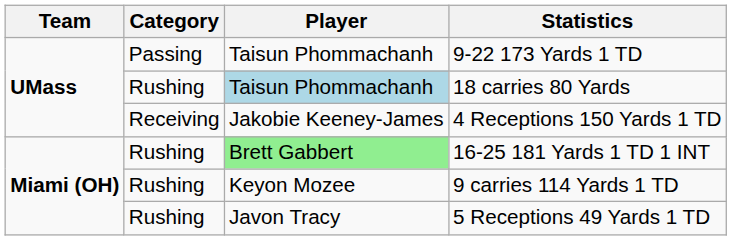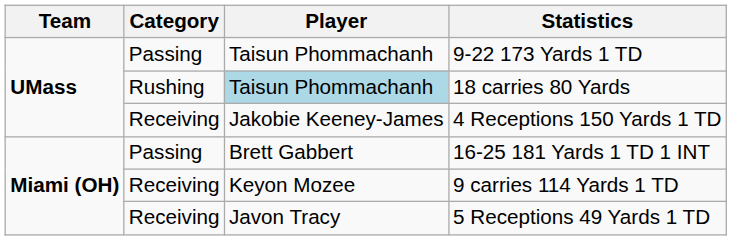16-25 181 Yards 1 TD 1 INT | Category: Rushing -> Passing
16-25 181 Yards 1 TD 1 INT | Player: lightgreen background -> no background
9 carries 114 Yards 1 TD | Category: Rushing -> Receiving
5 Receptions 49 Yards 1 TD | Category: Rushing -> Receiving
